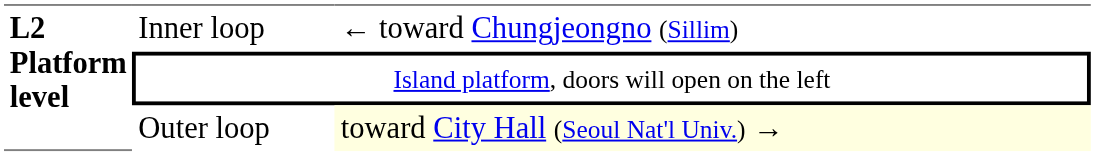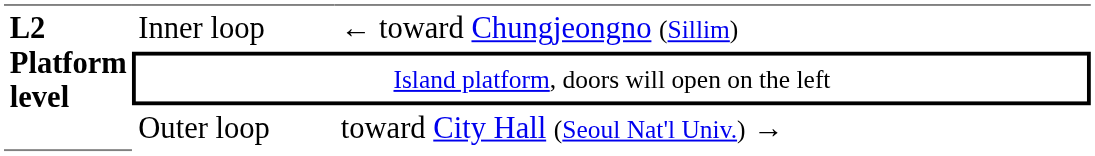Outer loop | column 3: lightyellow background -> no background
